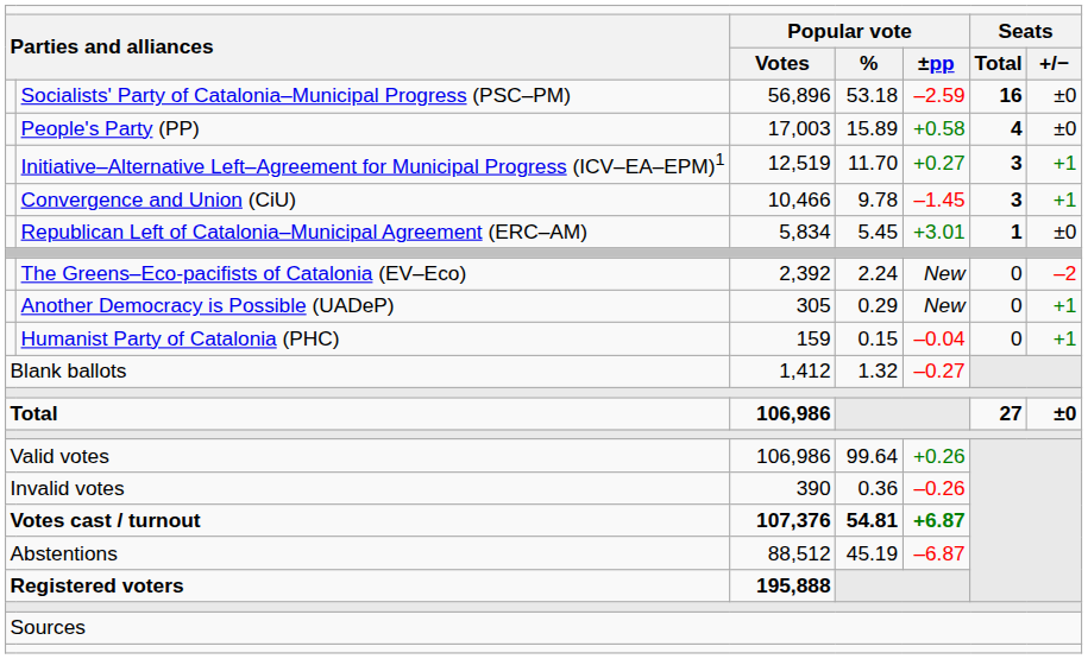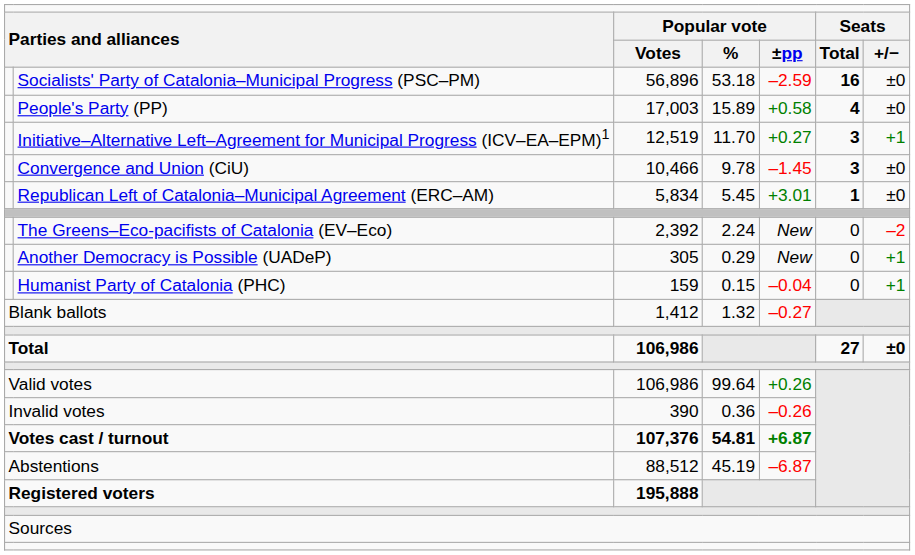Convergence and Union (CiU) | column 7: +1 -> ±0
